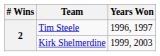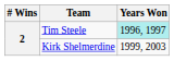Tim Steele | Years Won: no background -> paleturquoise background
